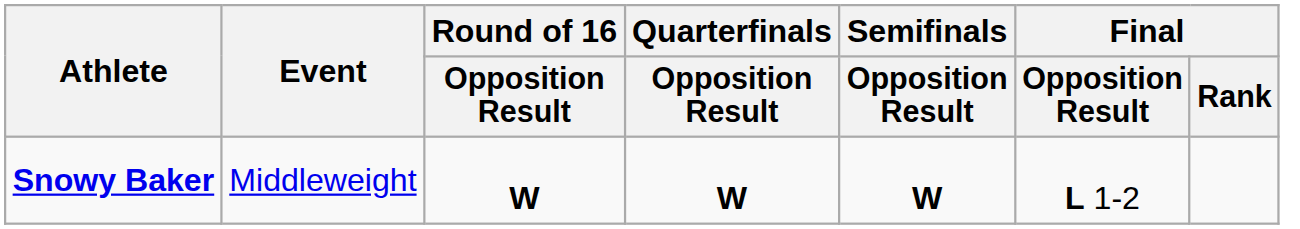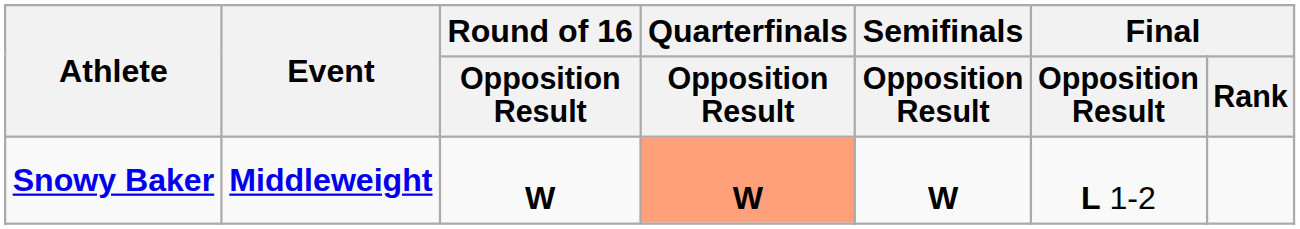Snowy Baker | Event: normal -> bold
Snowy Baker | Quarterfinals / Opposition Result: no background -> lightsalmon background
